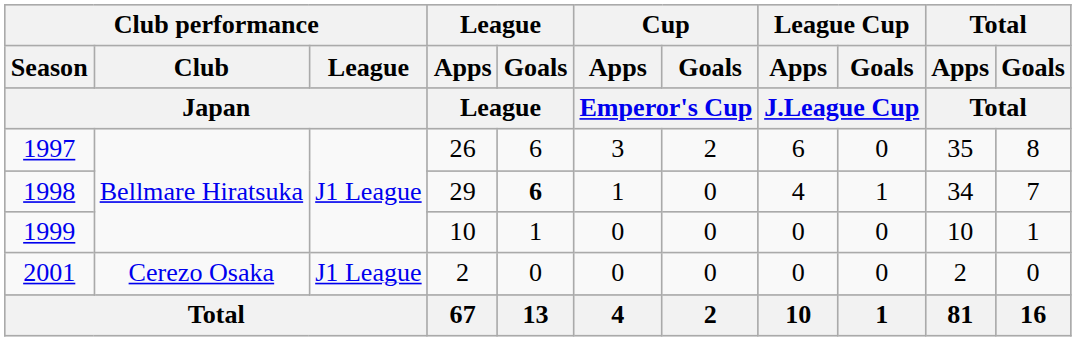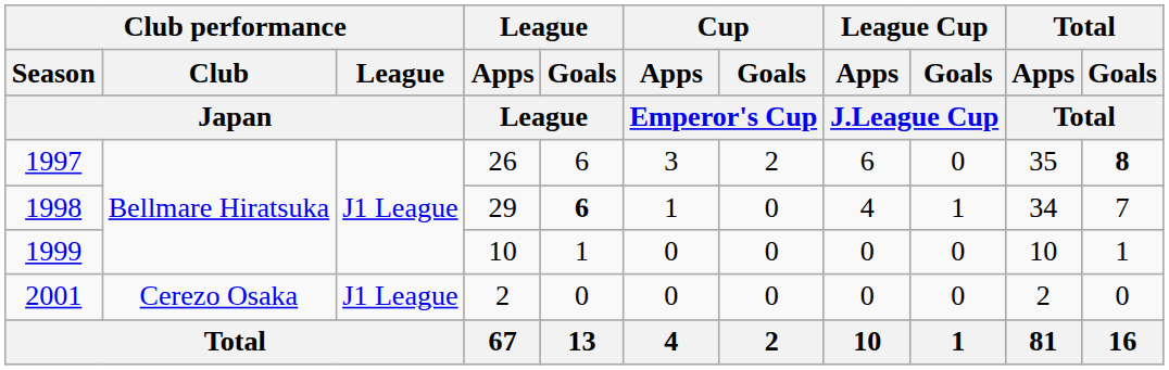1997 | Total / Goals / Total: normal -> bold
